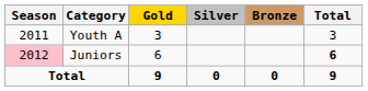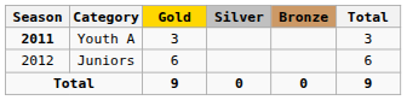Youth A | Season: normal -> bold
Juniors | Season: pink background -> no background
Juniors | Total: bold -> normal
